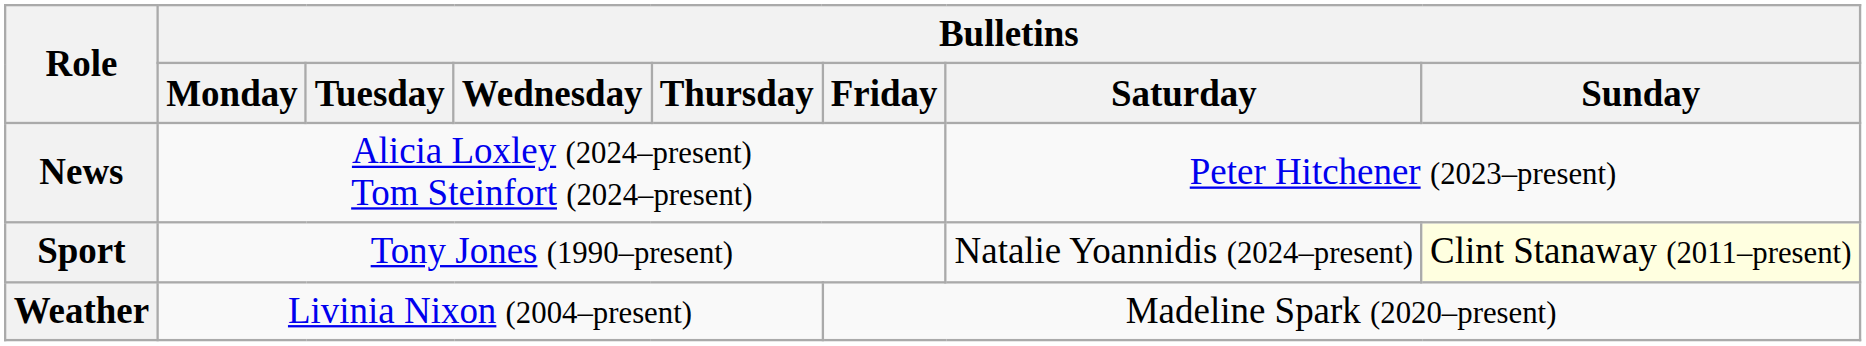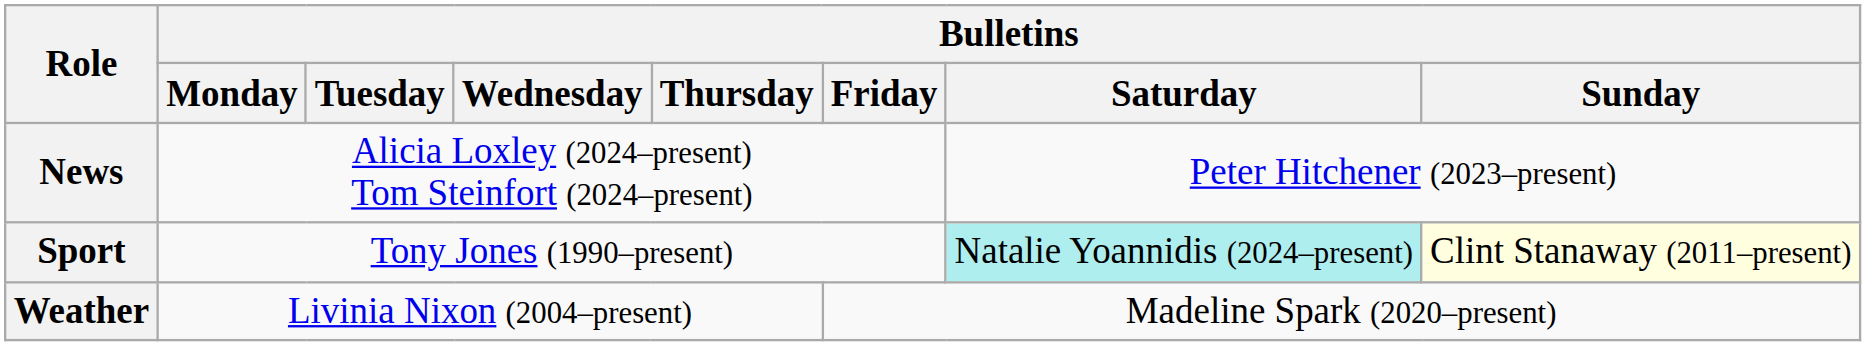Sport | Bulletins / Saturday: no background -> paleturquoise background
